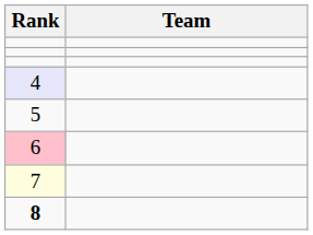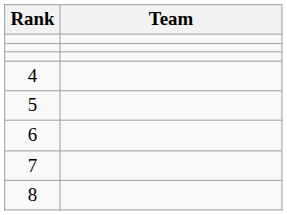row 5 | Rank: lavender background -> no background
row 7 | Rank: pink background -> no background
row 8 | Rank: lightyellow background -> no background
row 9 | Rank: bold -> normal
